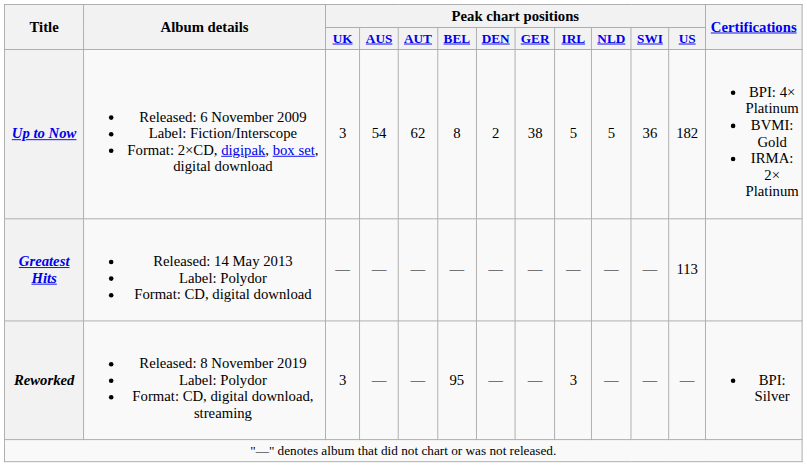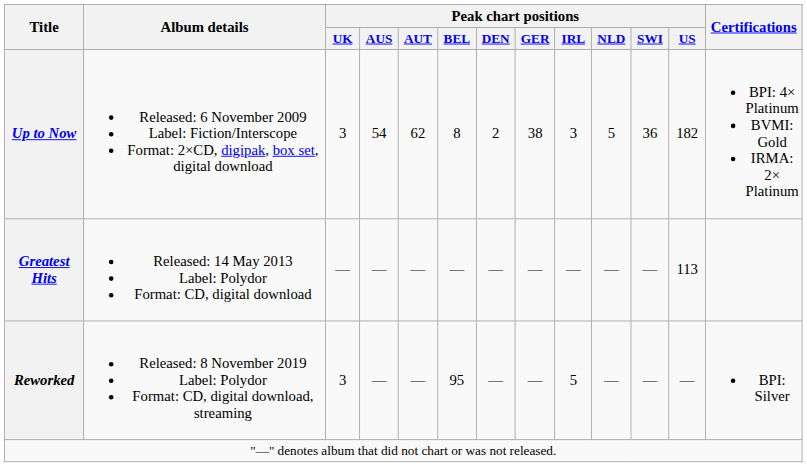Up to Now | Peak chart positions / IRL: 5 -> 3
Reworked | Peak chart positions / IRL: 3 -> 5
